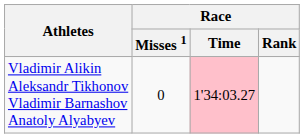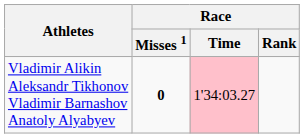row 3 | Race / Misses 1: normal -> bold
